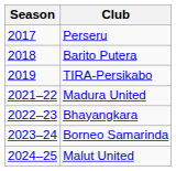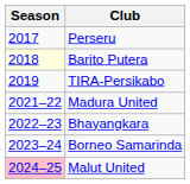Barito Putera | Season: no background -> lightyellow background
Malut United | Season: no background -> pink background
